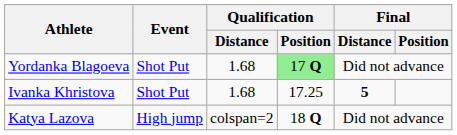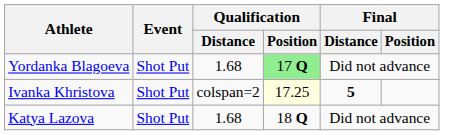Ivanka Khristova | Qualification / Distance: 1.68 -> colspan=2
Ivanka Khristova | Qualification / Position: no background -> lightyellow background
Katya Lazova | Event: High jump -> Shot Put
Katya Lazova | Qualification / Distance: colspan=2 -> 1.68
